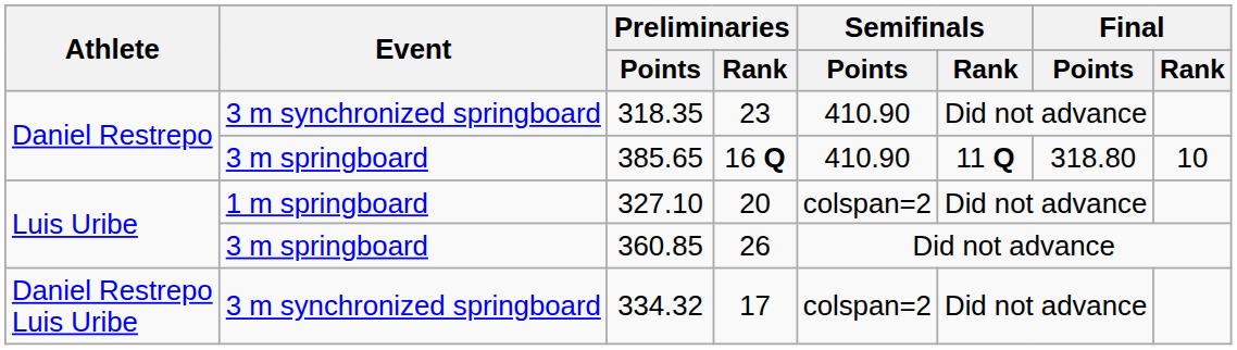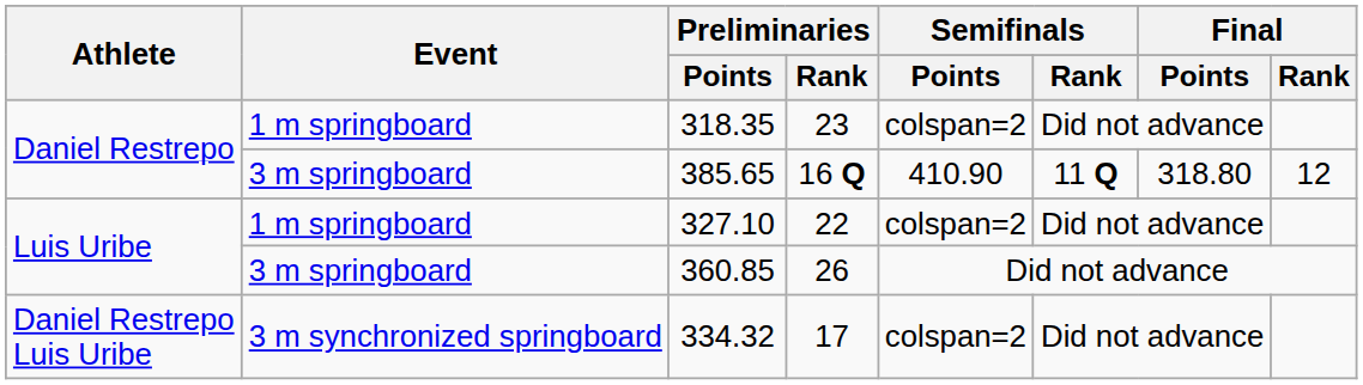318.35 | Event: 3 m synchronized springboard -> 1 m springboard
318.35 | Semifinals / Points: 410.90 -> colspan=2
385.65 | Final / Rank: 10 -> 12
327.10 | Preliminaries / Rank: 20 -> 22
